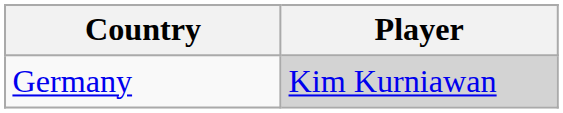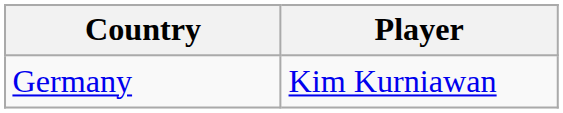Germany | Player: lightgrey background -> no background
